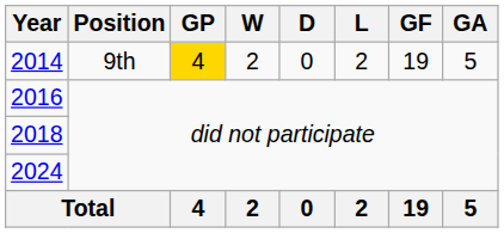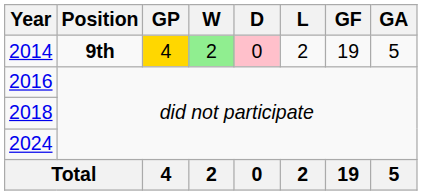2014 | Position: normal -> bold
2014 | W: no background -> lightgreen background
2014 | D: no background -> pink background
